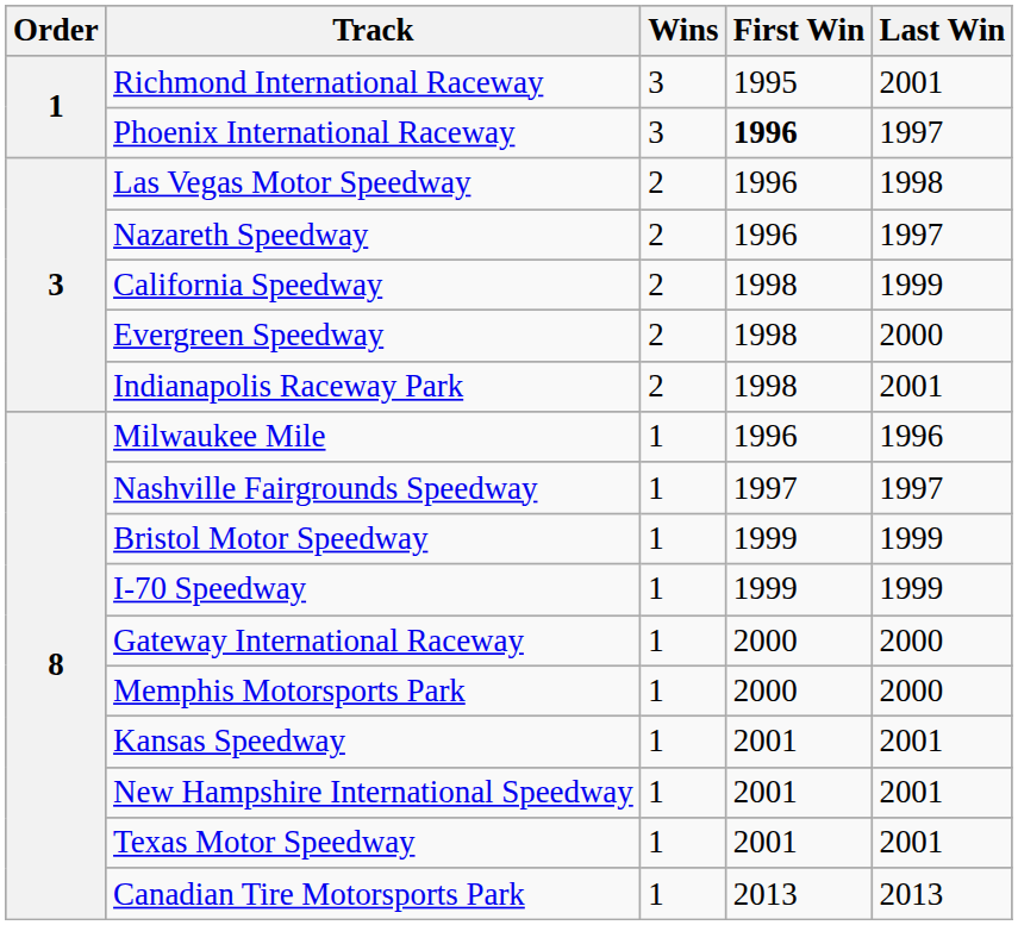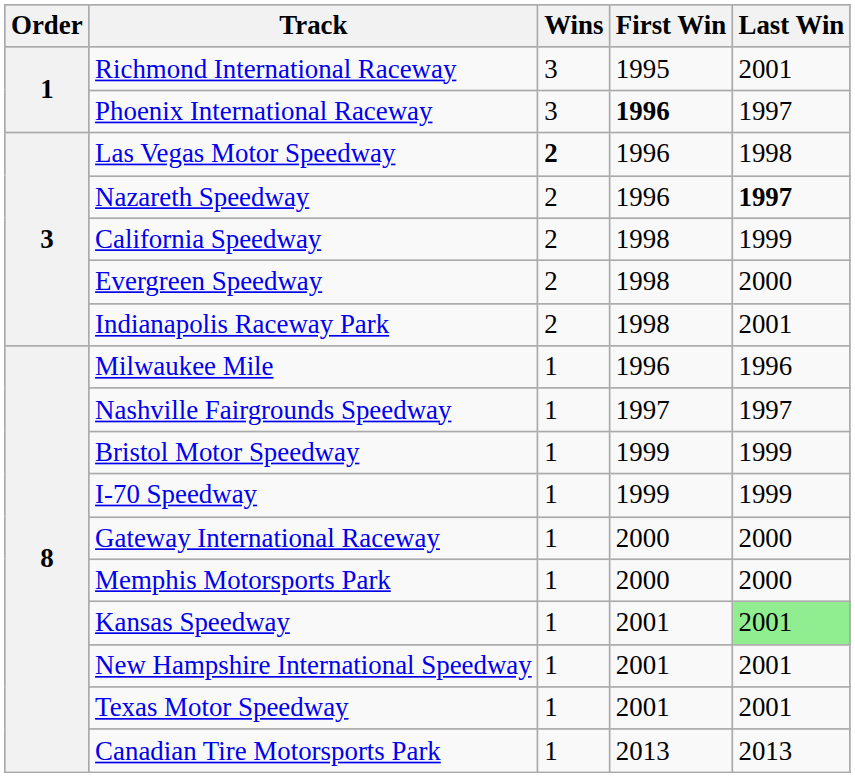Las Vegas Motor Speedway | Wins: normal -> bold
Nazareth Speedway | Last Win: normal -> bold
Kansas Speedway | Last Win: no background -> lightgreen background
